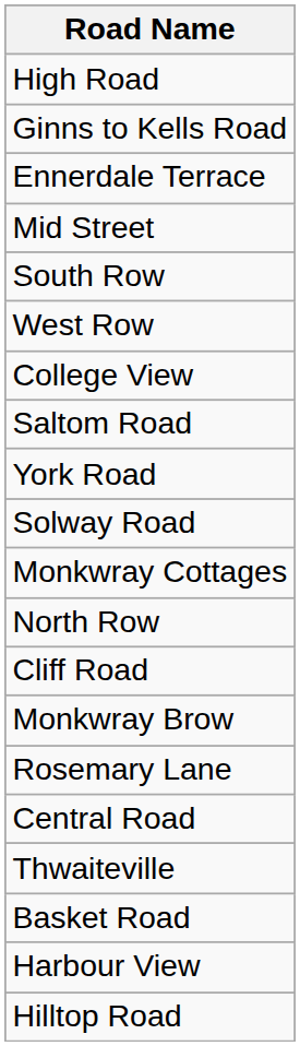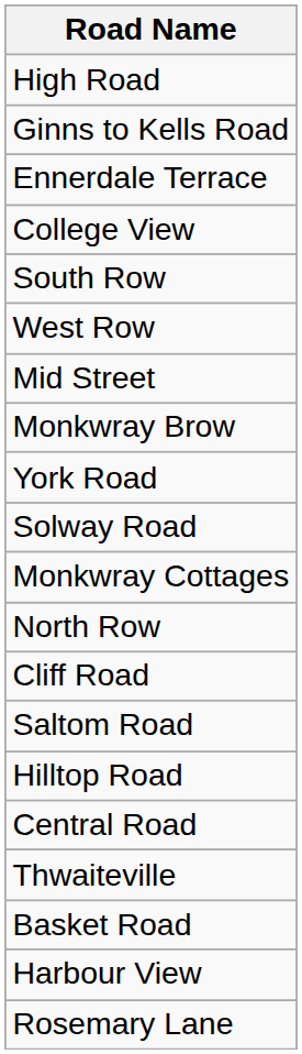row 5 | column 1: Mid Street -> College View
row 8 | column 1: College View -> Mid Street
row 9 | column 1: Saltom Road -> Monkwray Brow
row 15 | column 1: Monkwray Brow -> Saltom Road
row 16 | column 1: Rosemary Lane -> Hilltop Road
row 21 | column 1: Hilltop Road -> Rosemary Lane
